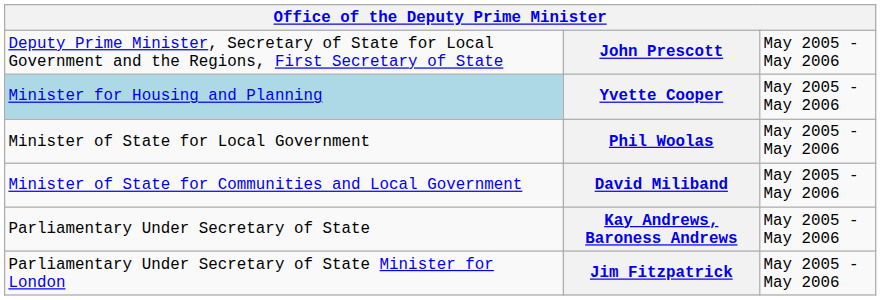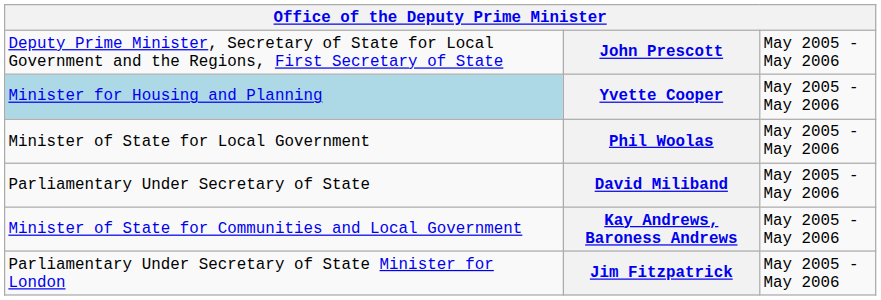David Miliband | column 1: Minister of State for Communities and Local Government -> Parliamentary Under Secretary of State
Kay Andrews, Baroness Andrews | column 1: Parliamentary Under Secretary of State -> Minister of State for Communities and Local Government
